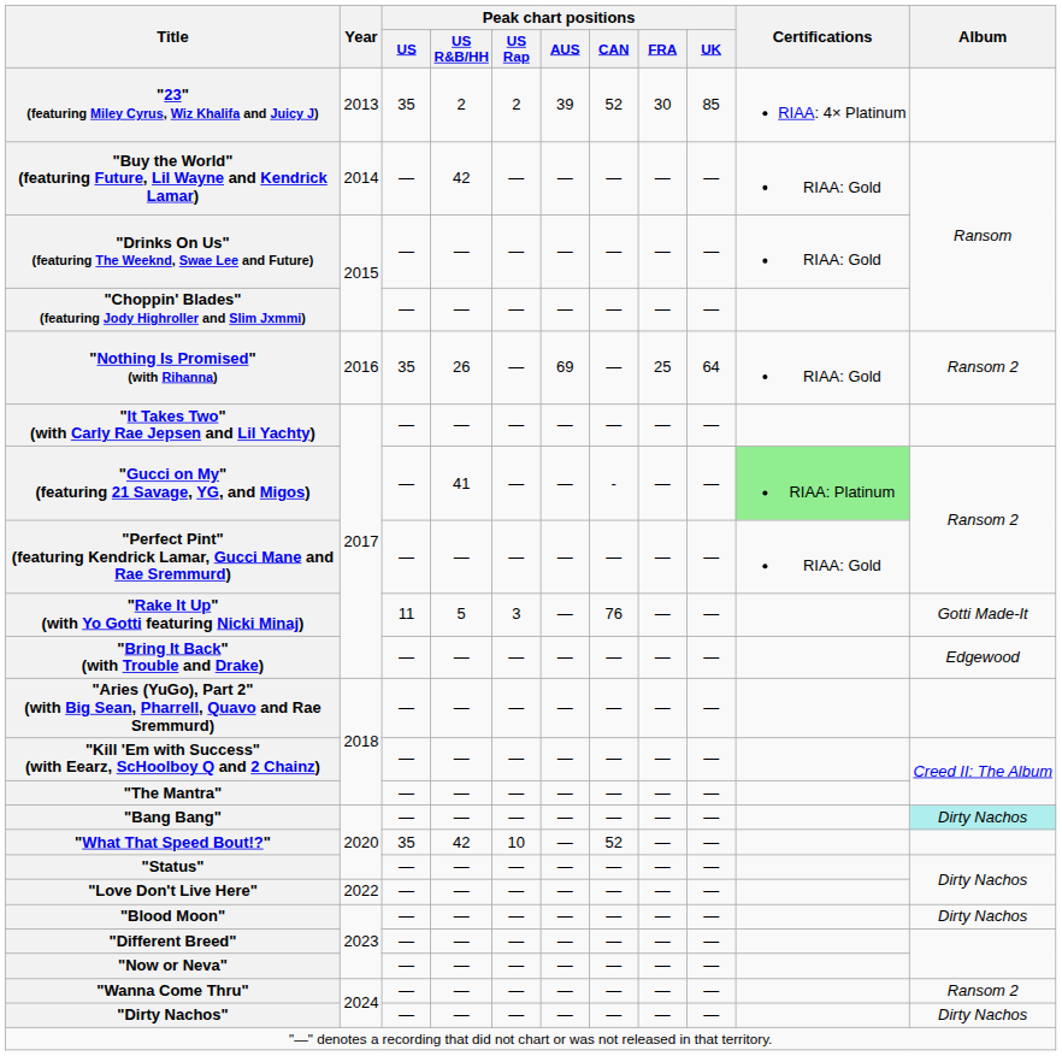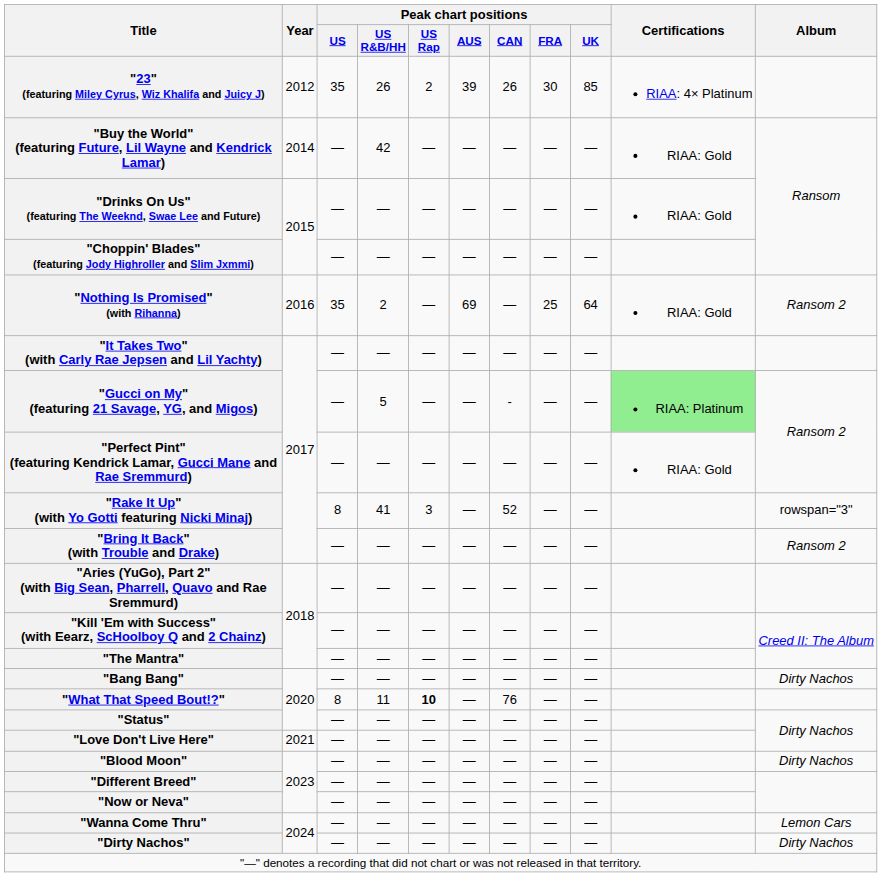"23" (featuring Miley Cyrus, Wiz Khalifa and Juicy J) | Year: 2013 -> 2012
"23" (featuring Miley Cyrus, Wiz Khalifa and Juicy J) | Peak chart positions / US R&B/HH: 2 -> 26
"23" (featuring Miley Cyrus, Wiz Khalifa and Juicy J) | Peak chart positions / CAN: 52 -> 26
"Nothing Is Promised" (with Rihanna) | Peak chart positions / US R&B/HH: 26 -> 2
"Gucci on My" (featuring 21 Savage, YG, and Migos) | Peak chart positions / US R&B/HH: 41 -> 5
"Rake It Up" (with Yo Gotti featuring Nicki Minaj) | Peak chart positions / US: 11 -> 8
"Rake It Up" (with Yo Gotti featuring Nicki Minaj) | Peak chart positions / US R&B/HH: 5 -> 41
"Rake It Up" (with Yo Gotti featuring Nicki Minaj) | Peak chart positions / CAN: 76 -> 52
"Rake It Up" (with Yo Gotti featuring Nicki Minaj) | Album: Gotti Made-It -> rowspan="3"
"Bring It Back" (with Trouble and Drake) | Album: Edgewood -> Ransom 2
"Bang Bang" | Album: paleturquoise background -> no background
"What That Speed Bout!?" | Peak chart positions / US: 35 -> 8
"What That Speed Bout!?" | Peak chart positions / US R&B/HH: 42 -> 11
"What That Speed Bout!?" | Peak chart positions / US Rap: normal -> bold
"What That Speed Bout!?" | Peak chart positions / CAN: 52 -> 76
"Love Don't Live Here" | Year: 2022 -> 2021
"Wanna Come Thru" | Album: Ransom 2 -> Lemon Cars
